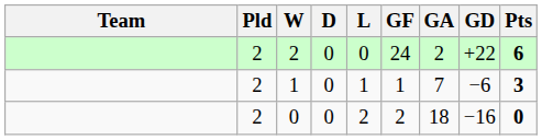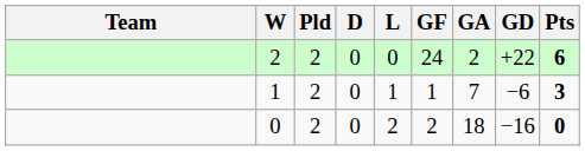columns swapped: Pld <-> W
